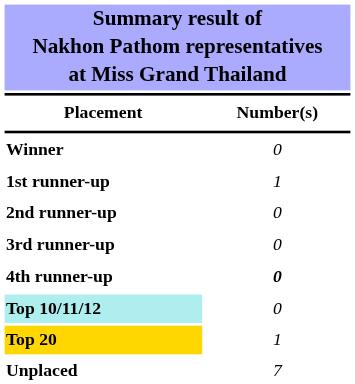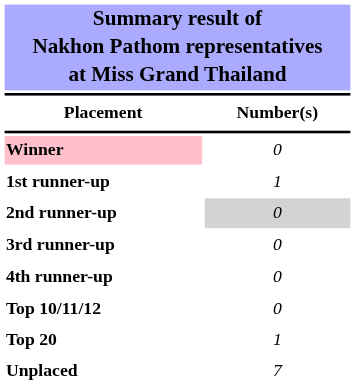row 3 | column 1: no background -> pink background
row 5 | column 2: no background -> lightgrey background
row 7 | column 2: bold -> normal
row 8 | column 1: paleturquoise background -> no background
row 9 | column 1: gold background -> no background
